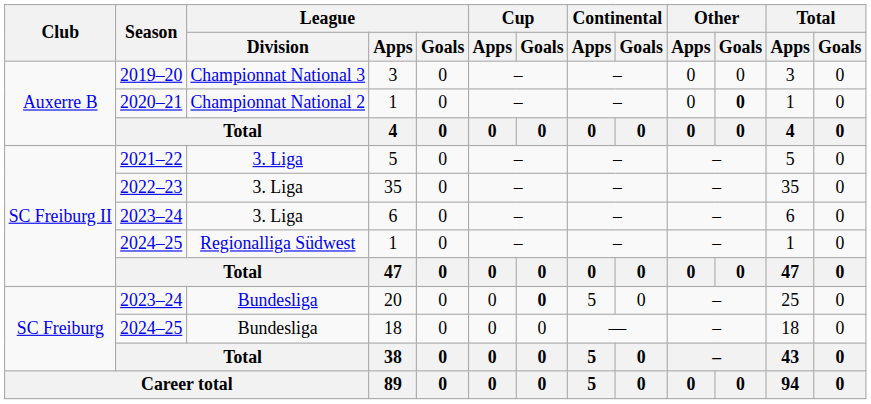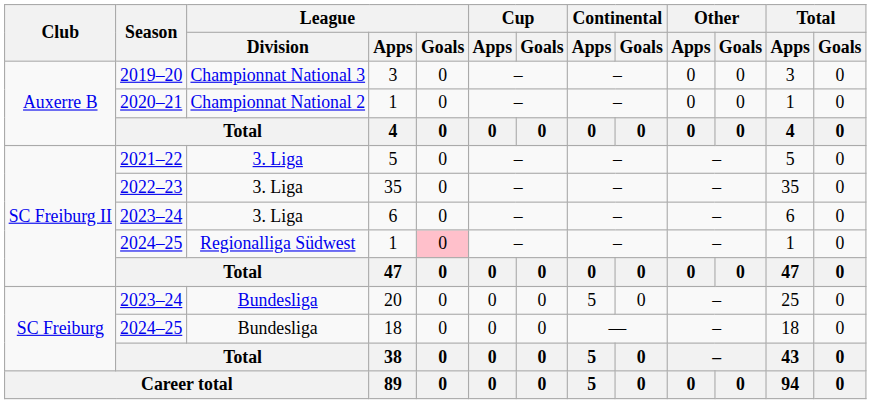2020–21 / 1 | Other / Goals: bold -> normal
2024–25 / 1 | League / Goals: no background -> pink background
20 | Cup / Goals: bold -> normal
